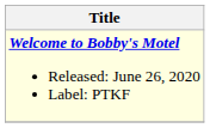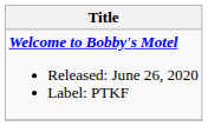row 2 | column 1: lightyellow background -> no background
